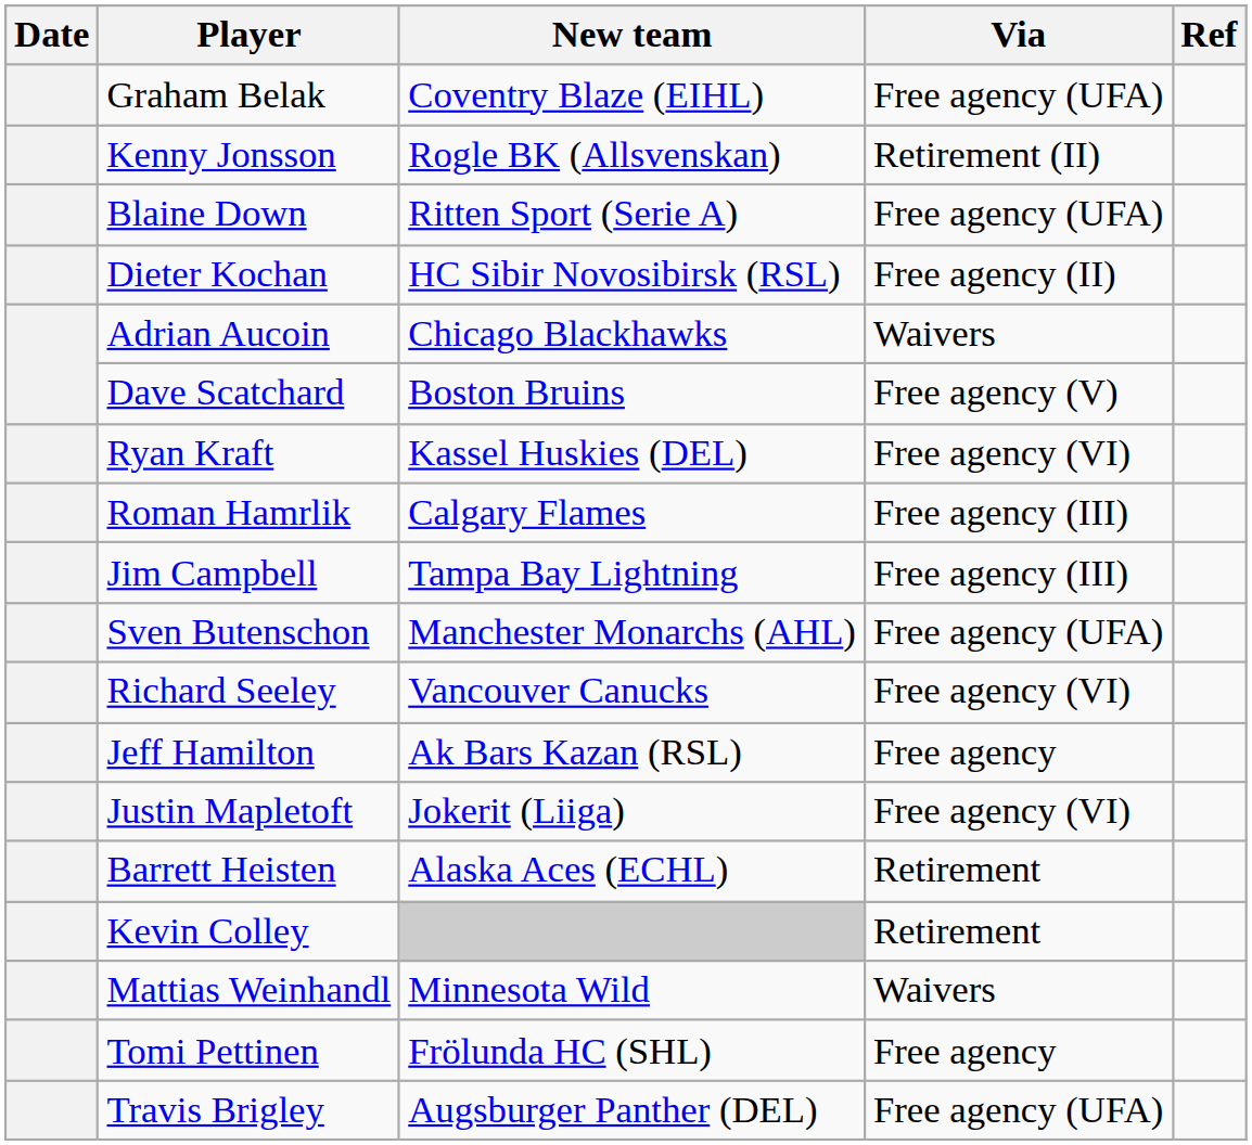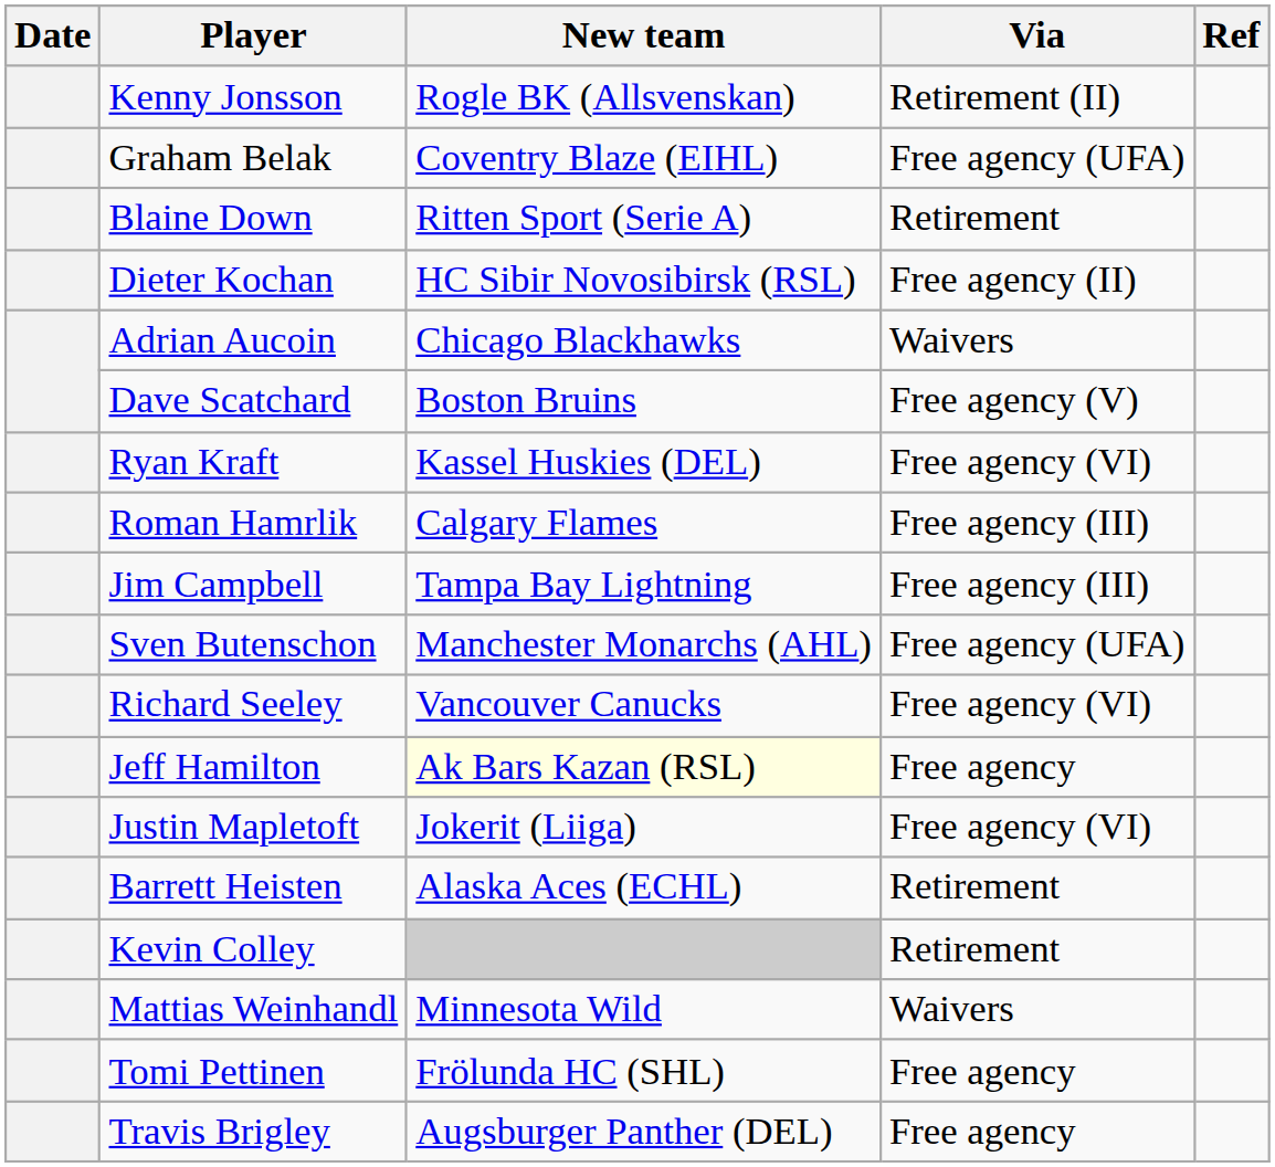rows swapped: Kenny Jonsson <-> Graham Belak
Blaine Down | Via: Free agency (UFA) -> Retirement
Jeff Hamilton | New team: no background -> lightyellow background
Travis Brigley | Via: Free agency (UFA) -> Free agency
